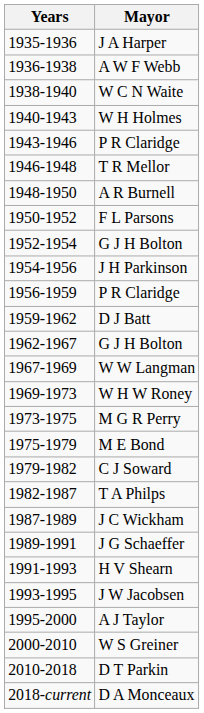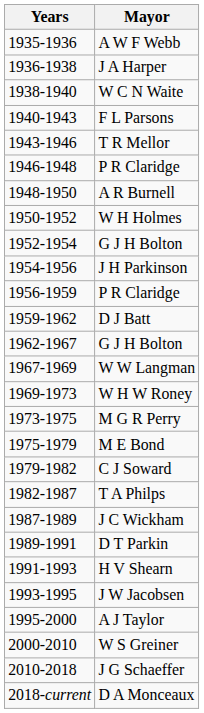row 2 | Mayor: J A Harper -> A W F Webb
row 3 | Mayor: A W F Webb -> J A Harper
row 5 | Mayor: W H Holmes -> F L Parsons
row 6 | Mayor: P R Claridge -> T R Mellor
row 7 | Mayor: T R Mellor -> P R Claridge
row 9 | Mayor: F L Parsons -> W H Holmes
row 22 | Mayor: J G Schaeffer -> D T Parkin
row 27 | Mayor: D T Parkin -> J G Schaeffer
